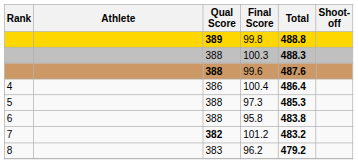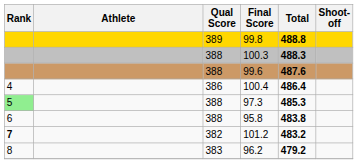99.8 | Qual Score: bold -> normal
99.6 | Qual Score: bold -> normal
97.3 | Rank: no background -> lightgreen background
101.2 | Rank: normal -> bold
101.2 | Qual Score: bold -> normal
